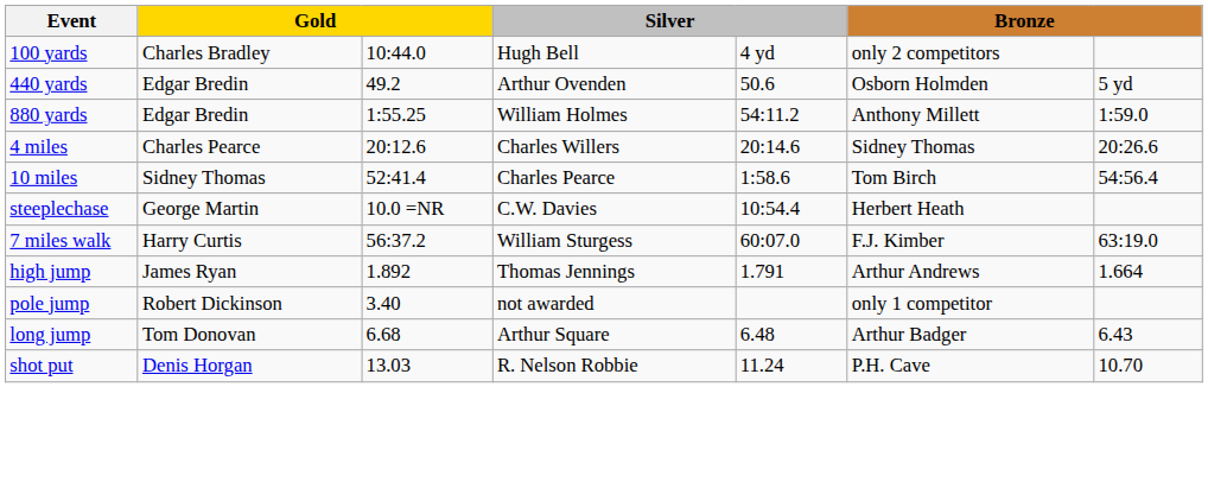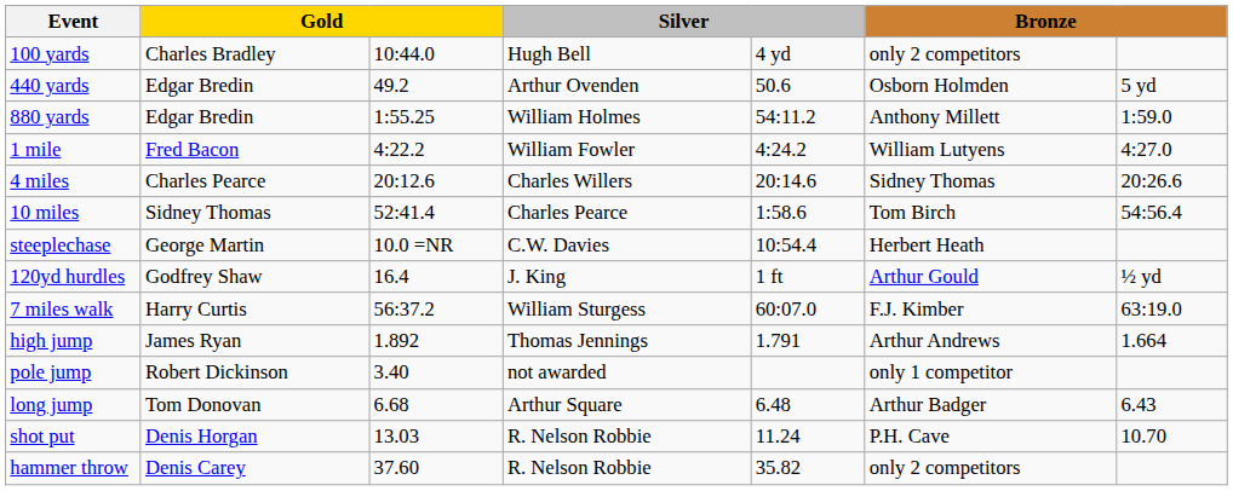+ row: 1 mile | Fred Bacon | 4:22.2 | William Fowler | 4:24.2 | William Lutyens | 4:27.0
+ row: 120yd hurdles | Godfrey Shaw | 16.4 | J. King | 1 ft | Arthur Gould | ½ yd
+ row: hammer throw | Denis Carey | 37.60 | R. Nelson Robbie | 35.82 | only 2 competitors
